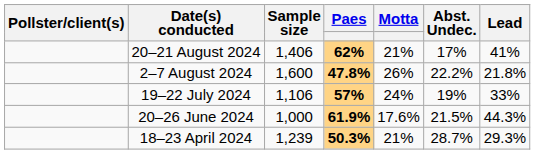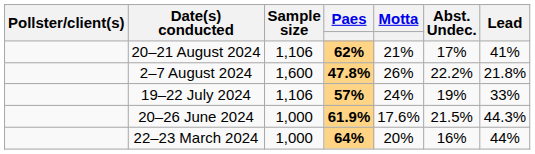20–21 August 2024 | Sample size: 1,406 -> 1,106
- row: 18–23 April 2024 | 1,239 | 50.3% | 21% | 28.7% | 29.3%
+ row: 22–23 March 2024 | 1,000 | 64% | 20% | 16% | 44%
